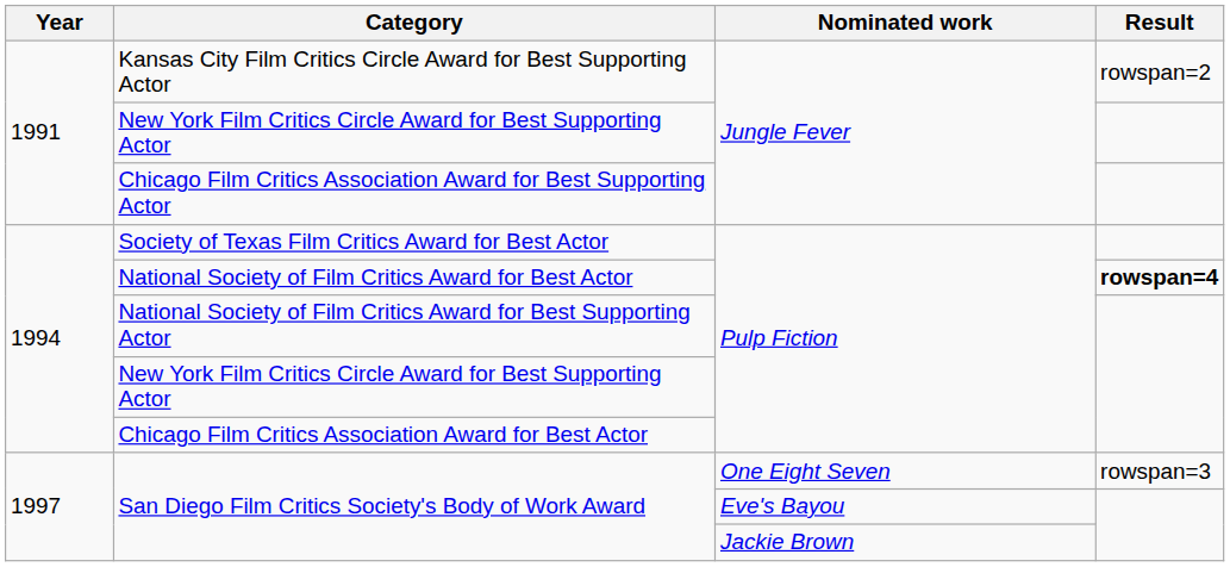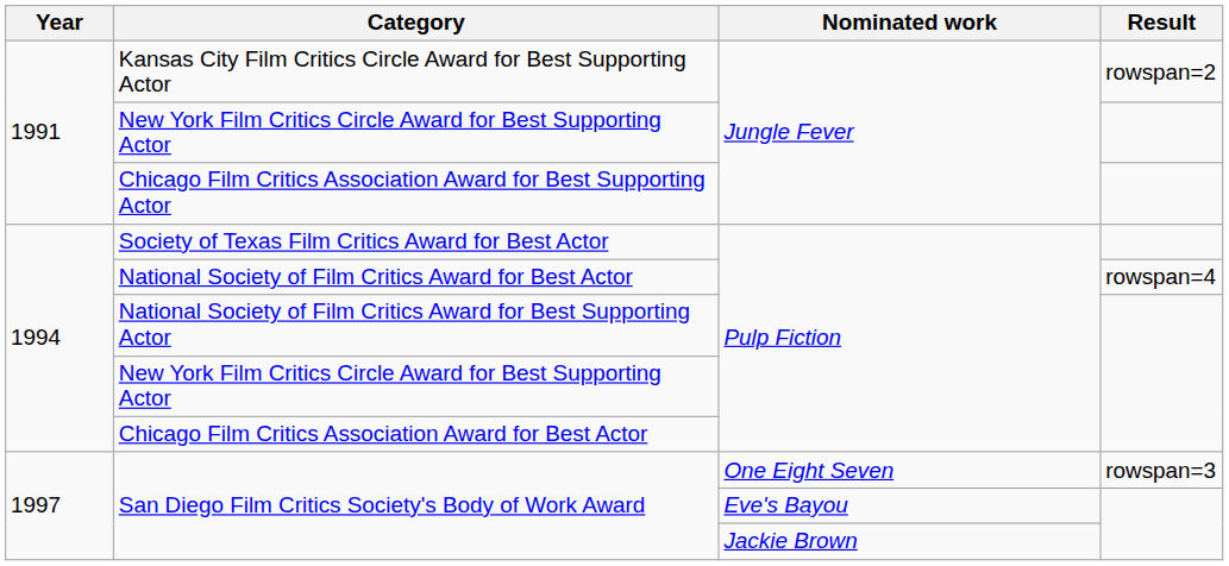National Society of Film Critics Award for Best Actor | Result: bold -> normal
